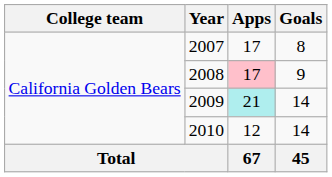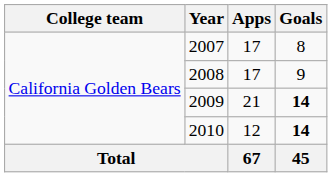2008 | Apps: pink background -> no background
2009 | Apps: paleturquoise background -> no background
2009 | Goals: normal -> bold
2010 | Goals: normal -> bold
